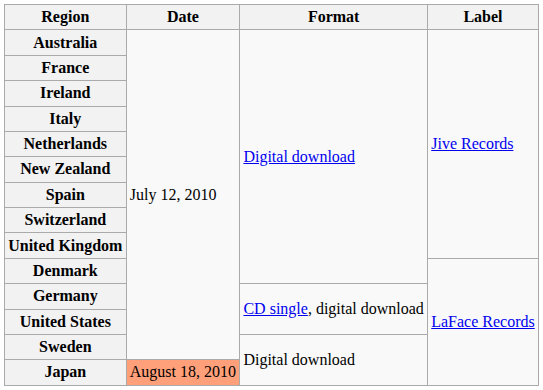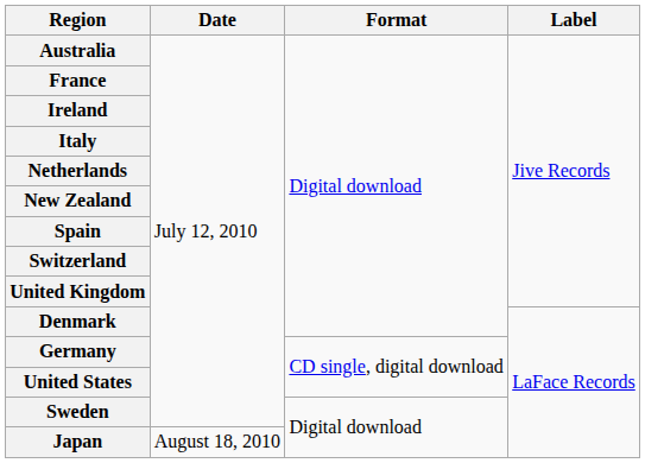Japan | Date: lightsalmon background -> no background
